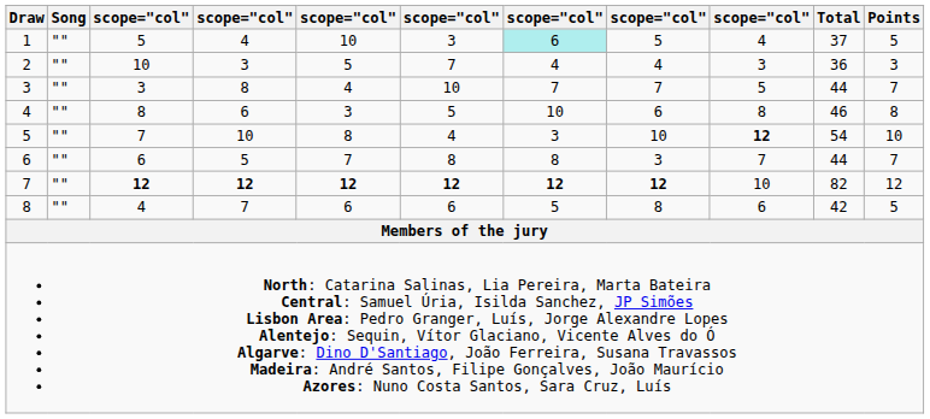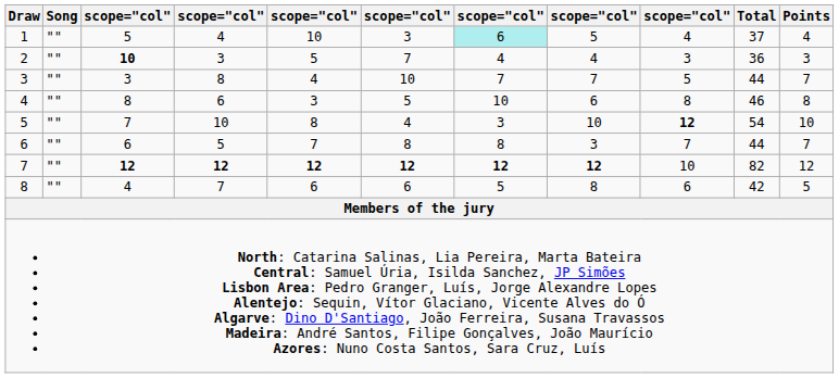1 | Points: 5 -> 4
2 | column 3: normal -> bold
